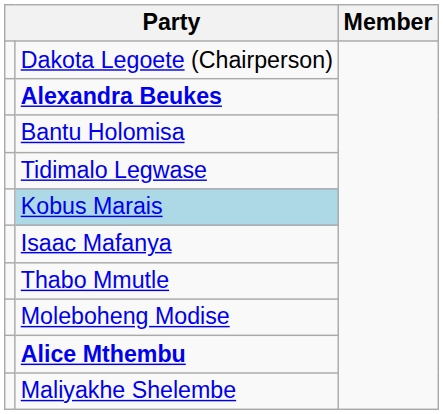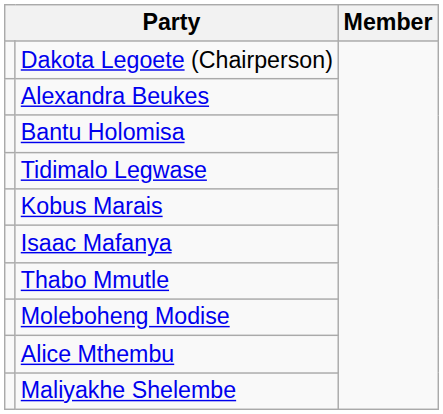Alexandra Beukes | column 2: bold -> normal
Kobus Marais | column 2: lightblue background -> no background
Alice Mthembu | column 2: bold -> normal
